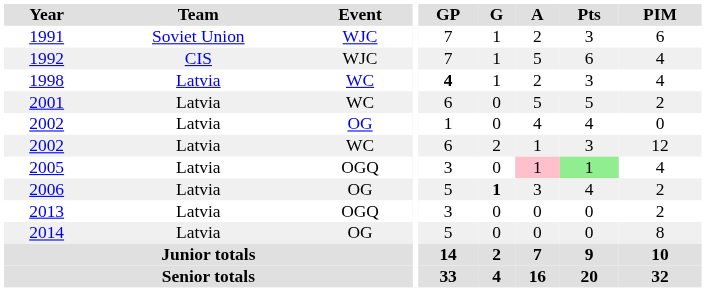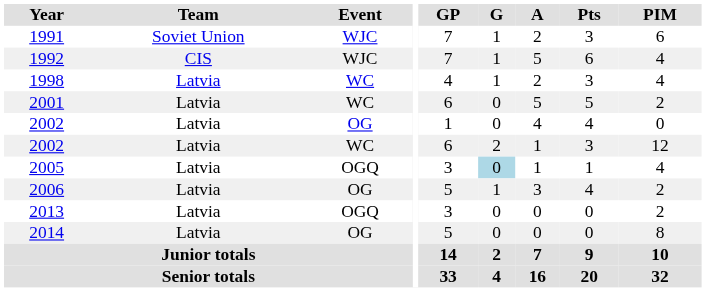1998 | GP: bold -> normal
2005 | G: no background -> lightblue background
2005 | A: pink background -> no background
2005 | Pts: lightgreen background -> no background
2006 | G: bold -> normal
